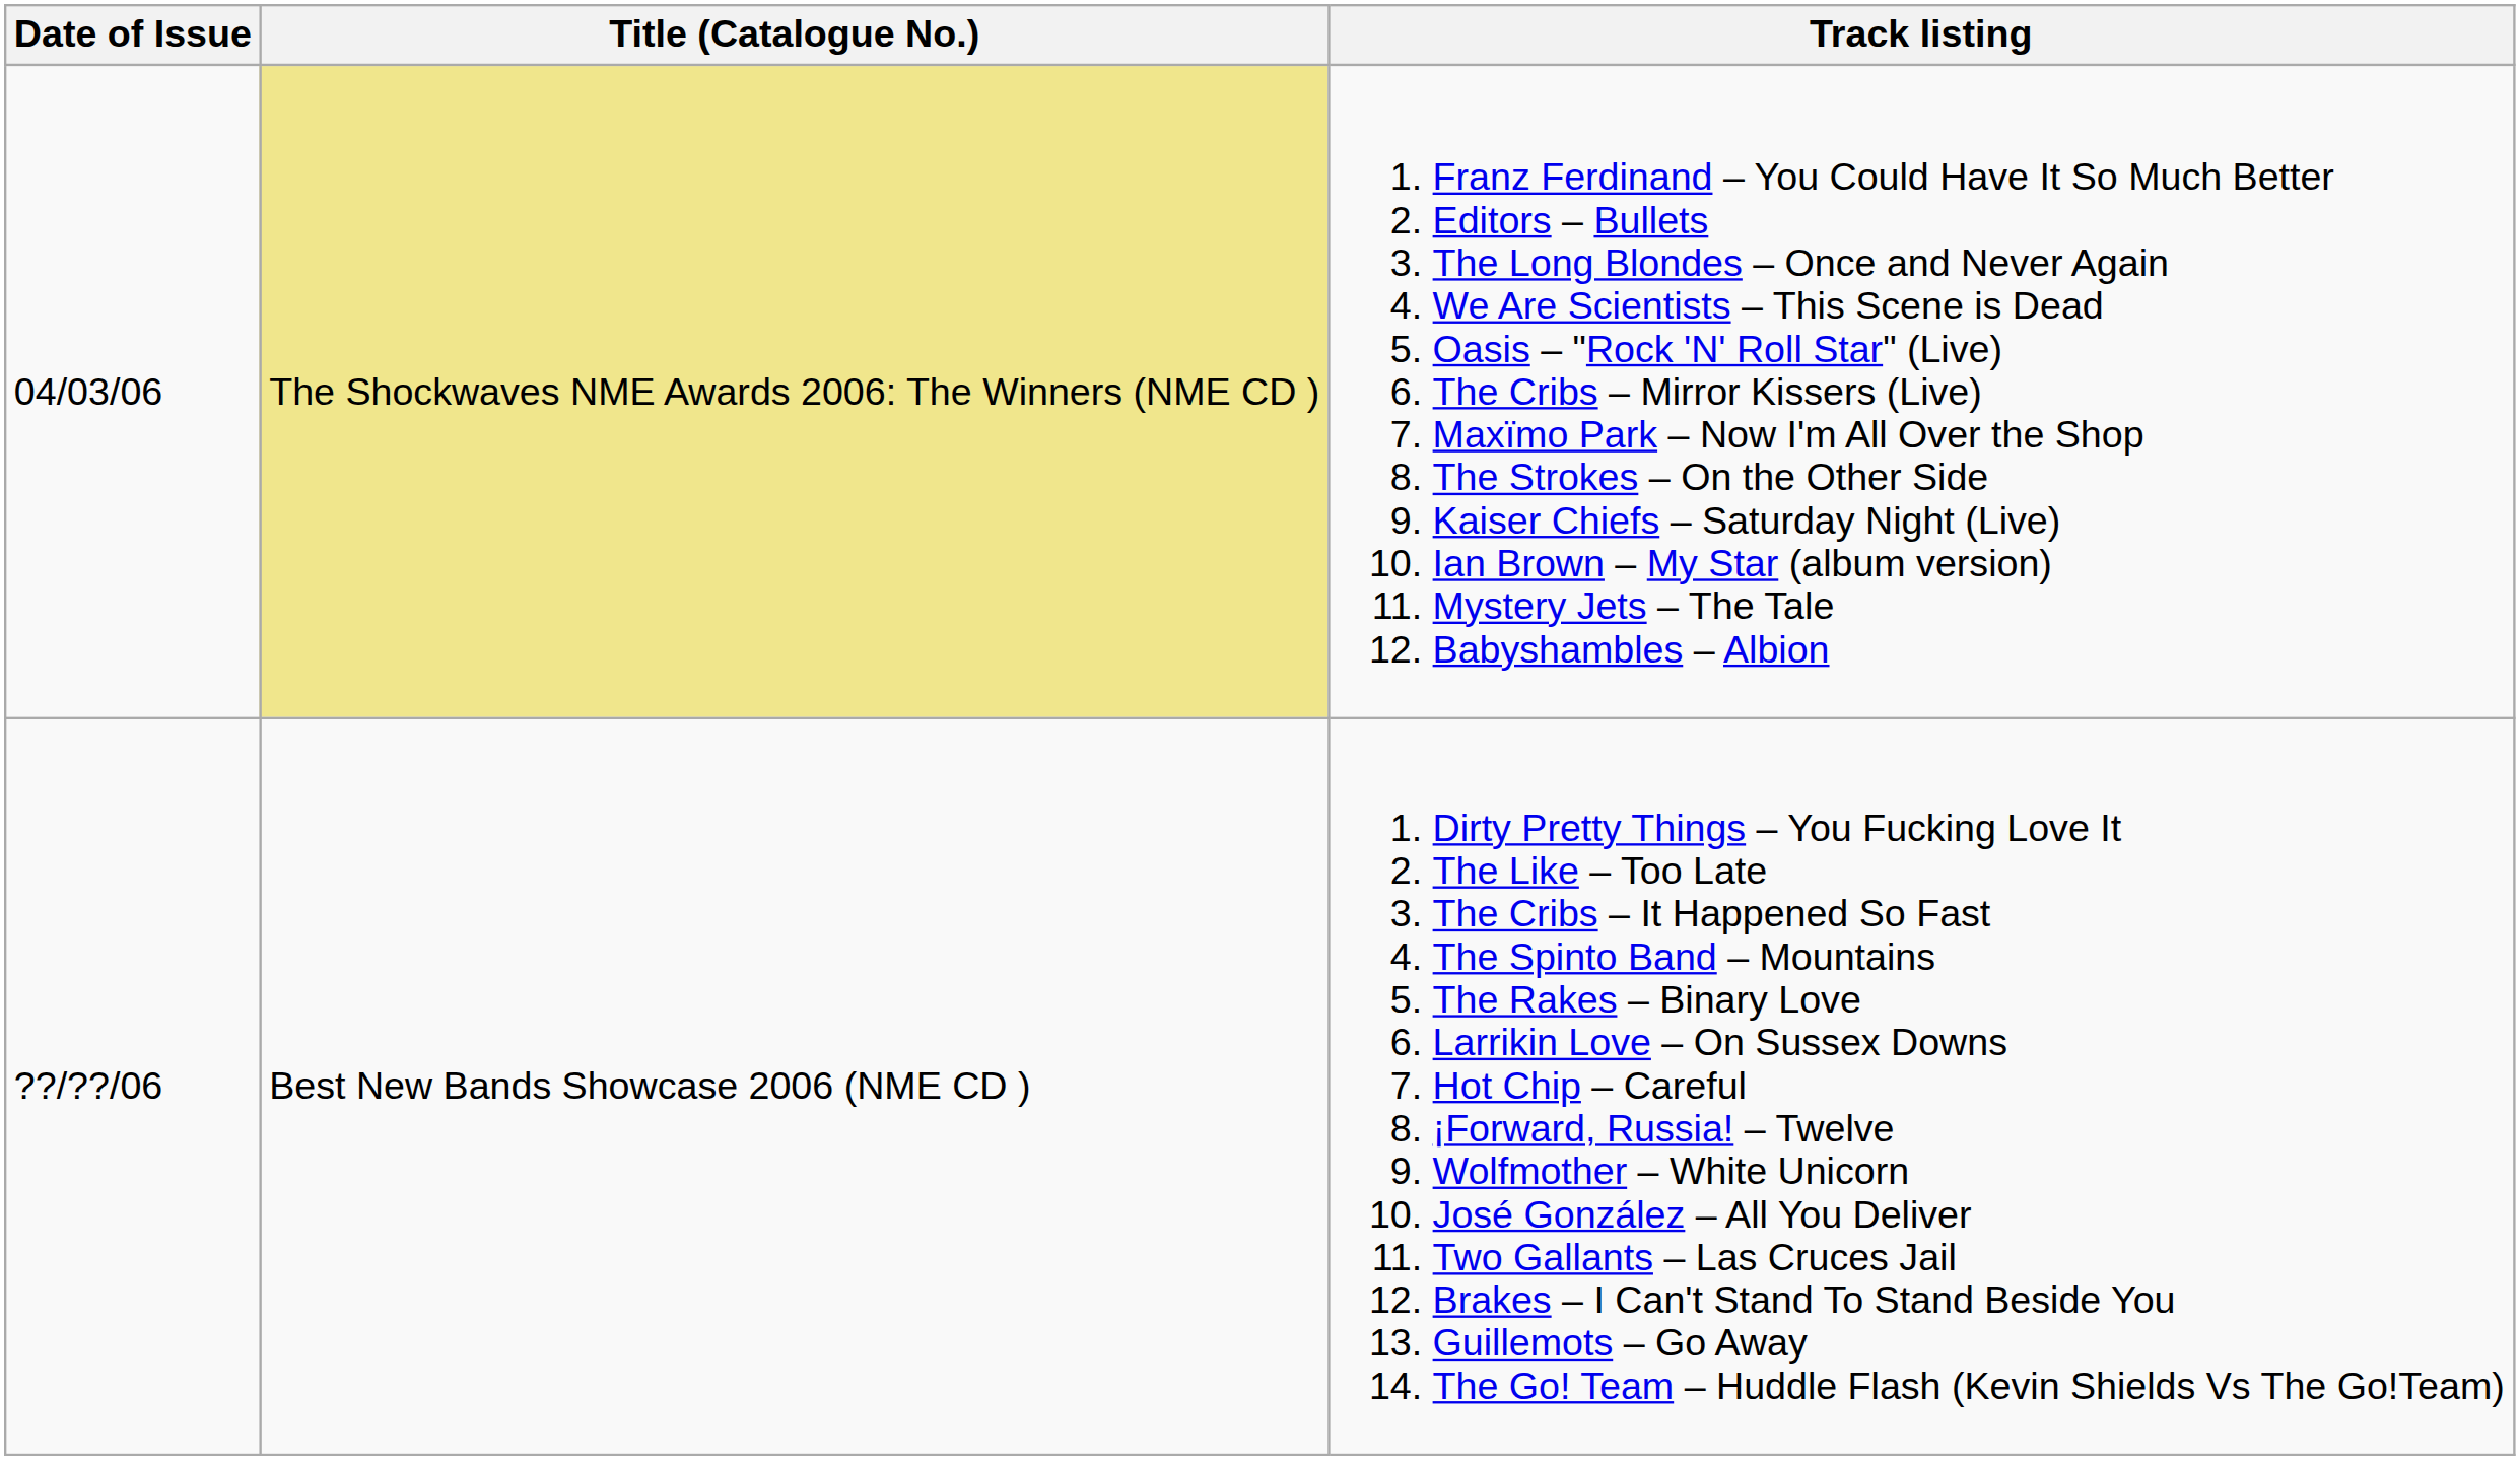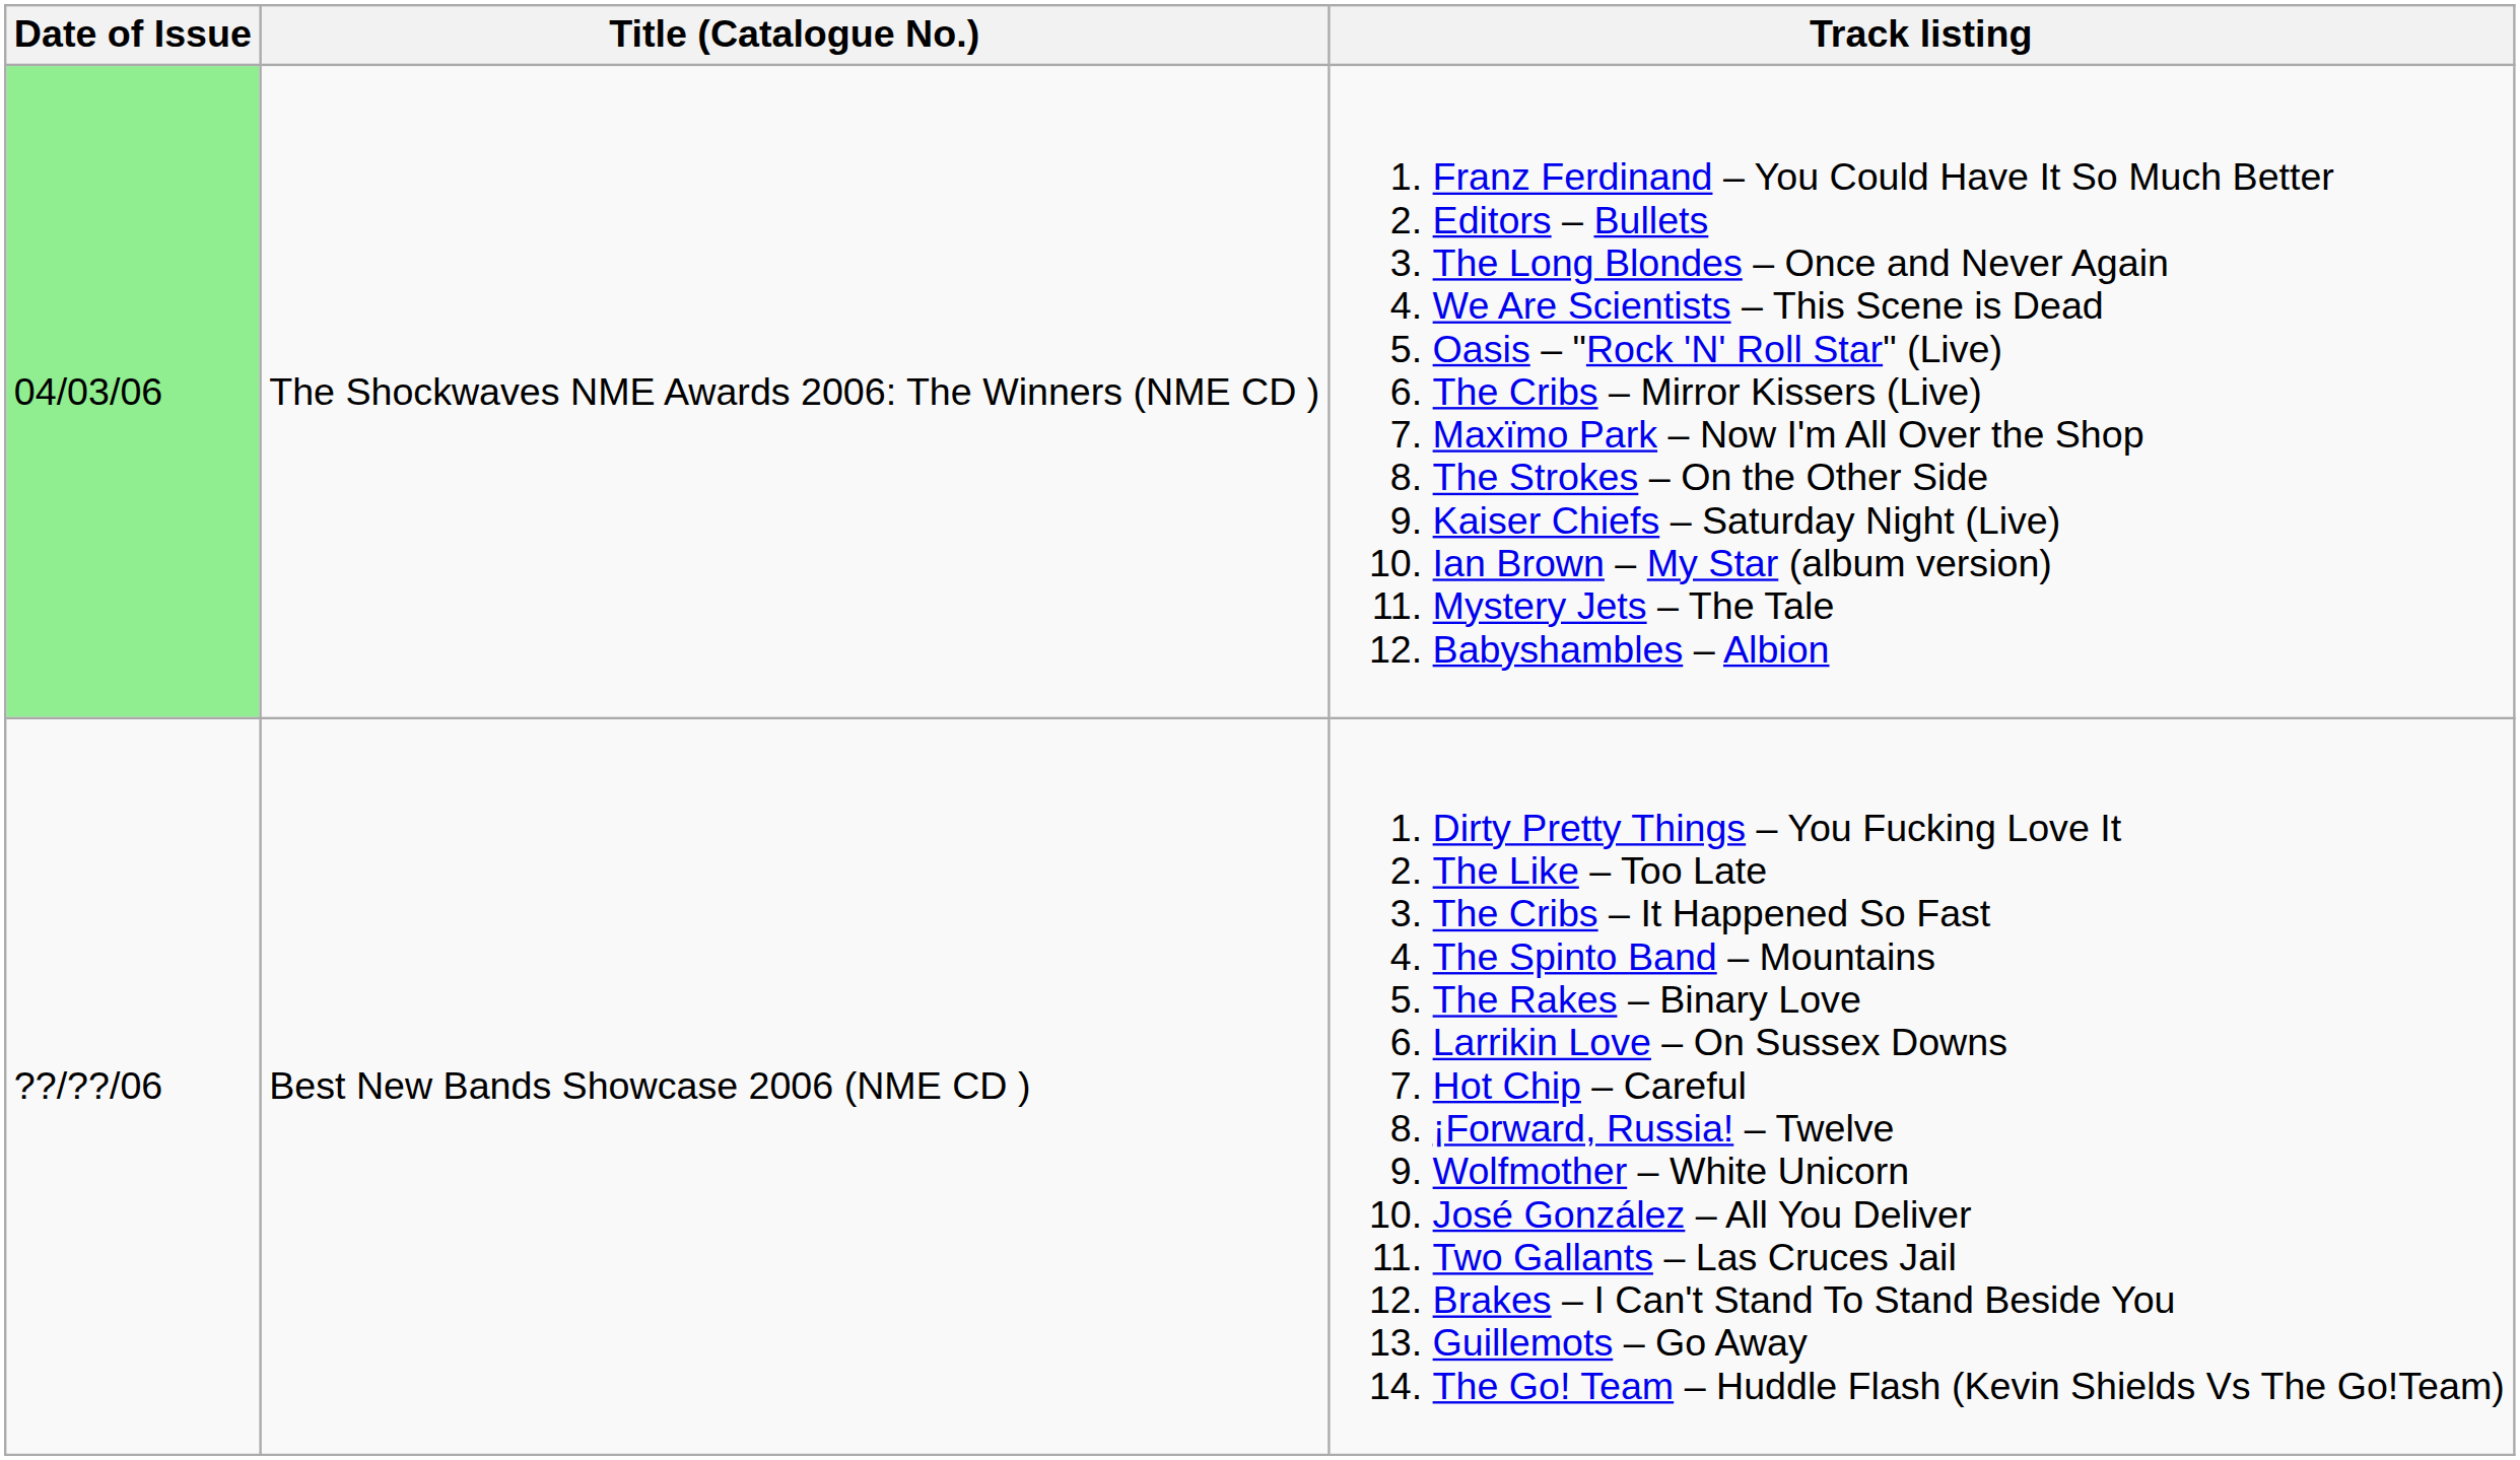row 2 | Date of Issue: no background -> lightgreen background
row 2 | Title (Catalogue No.): khaki background -> no background
